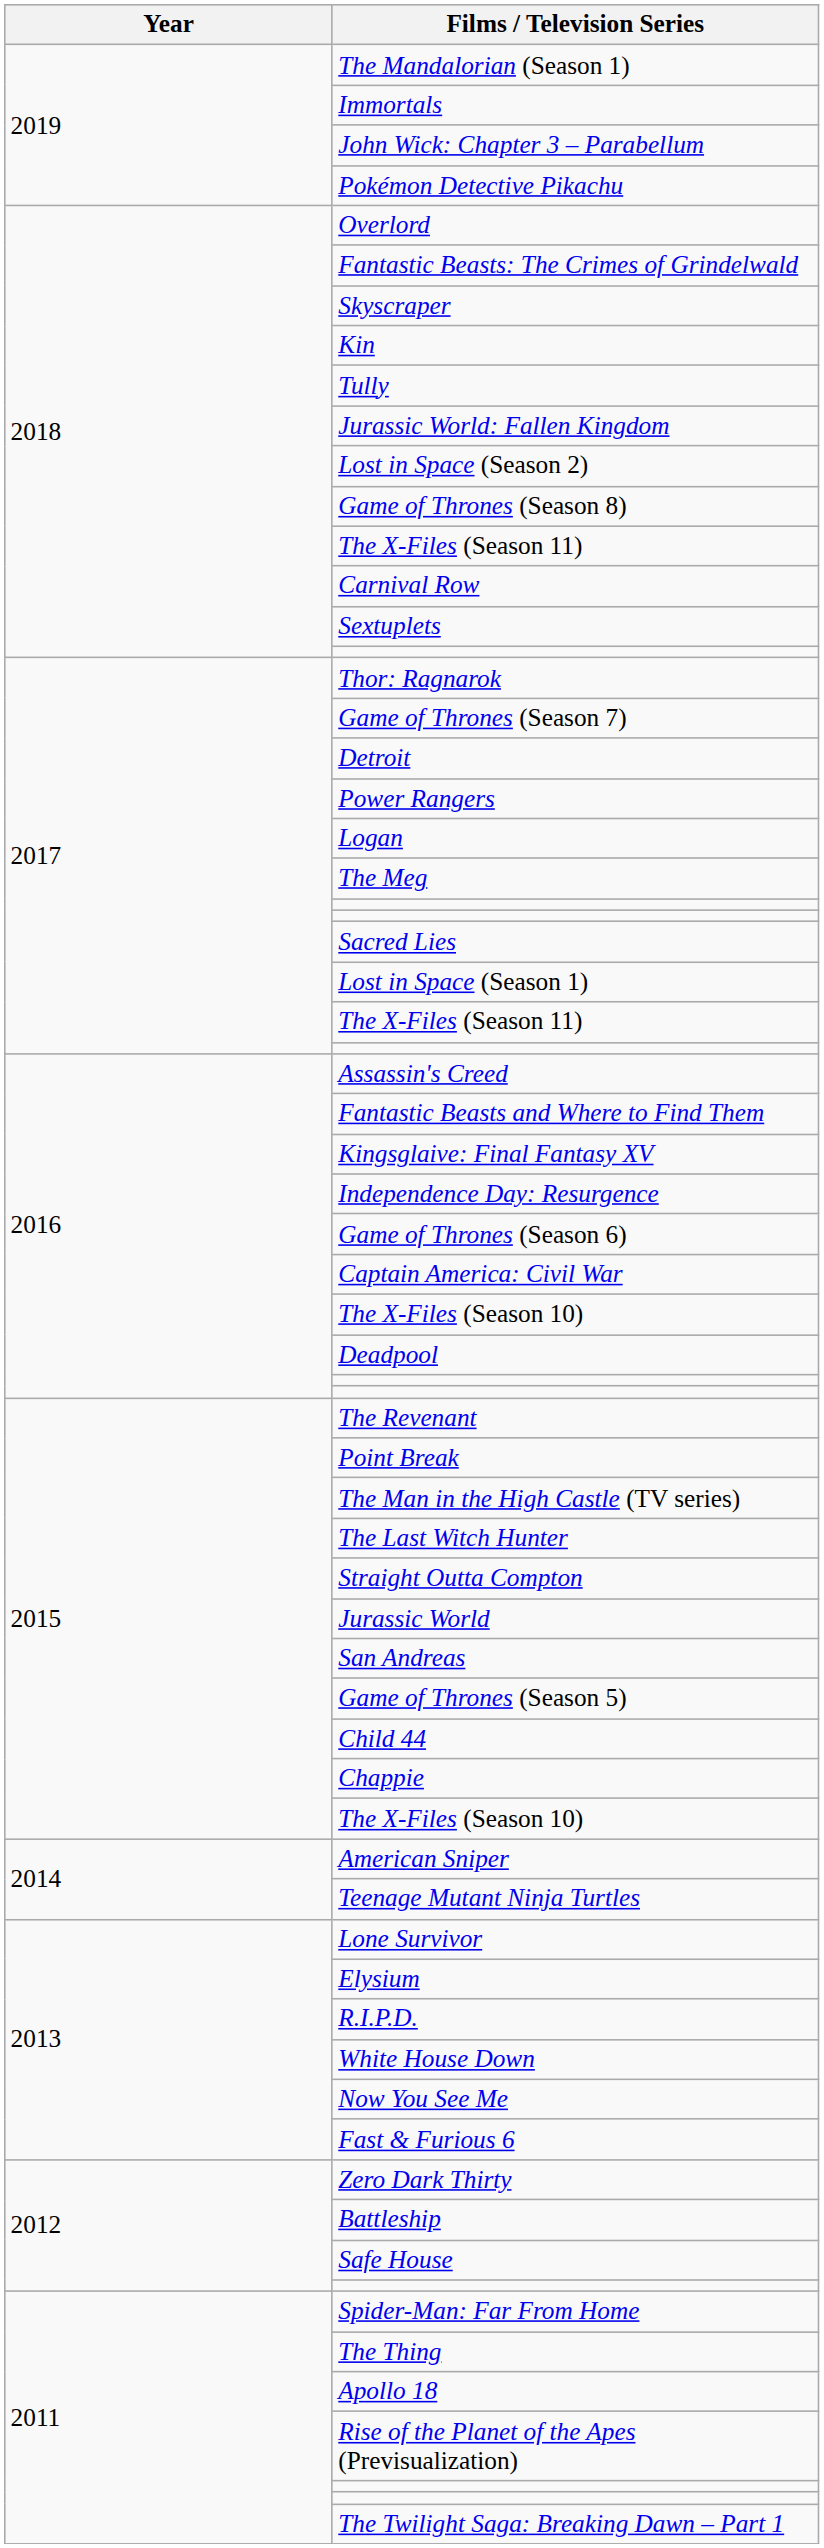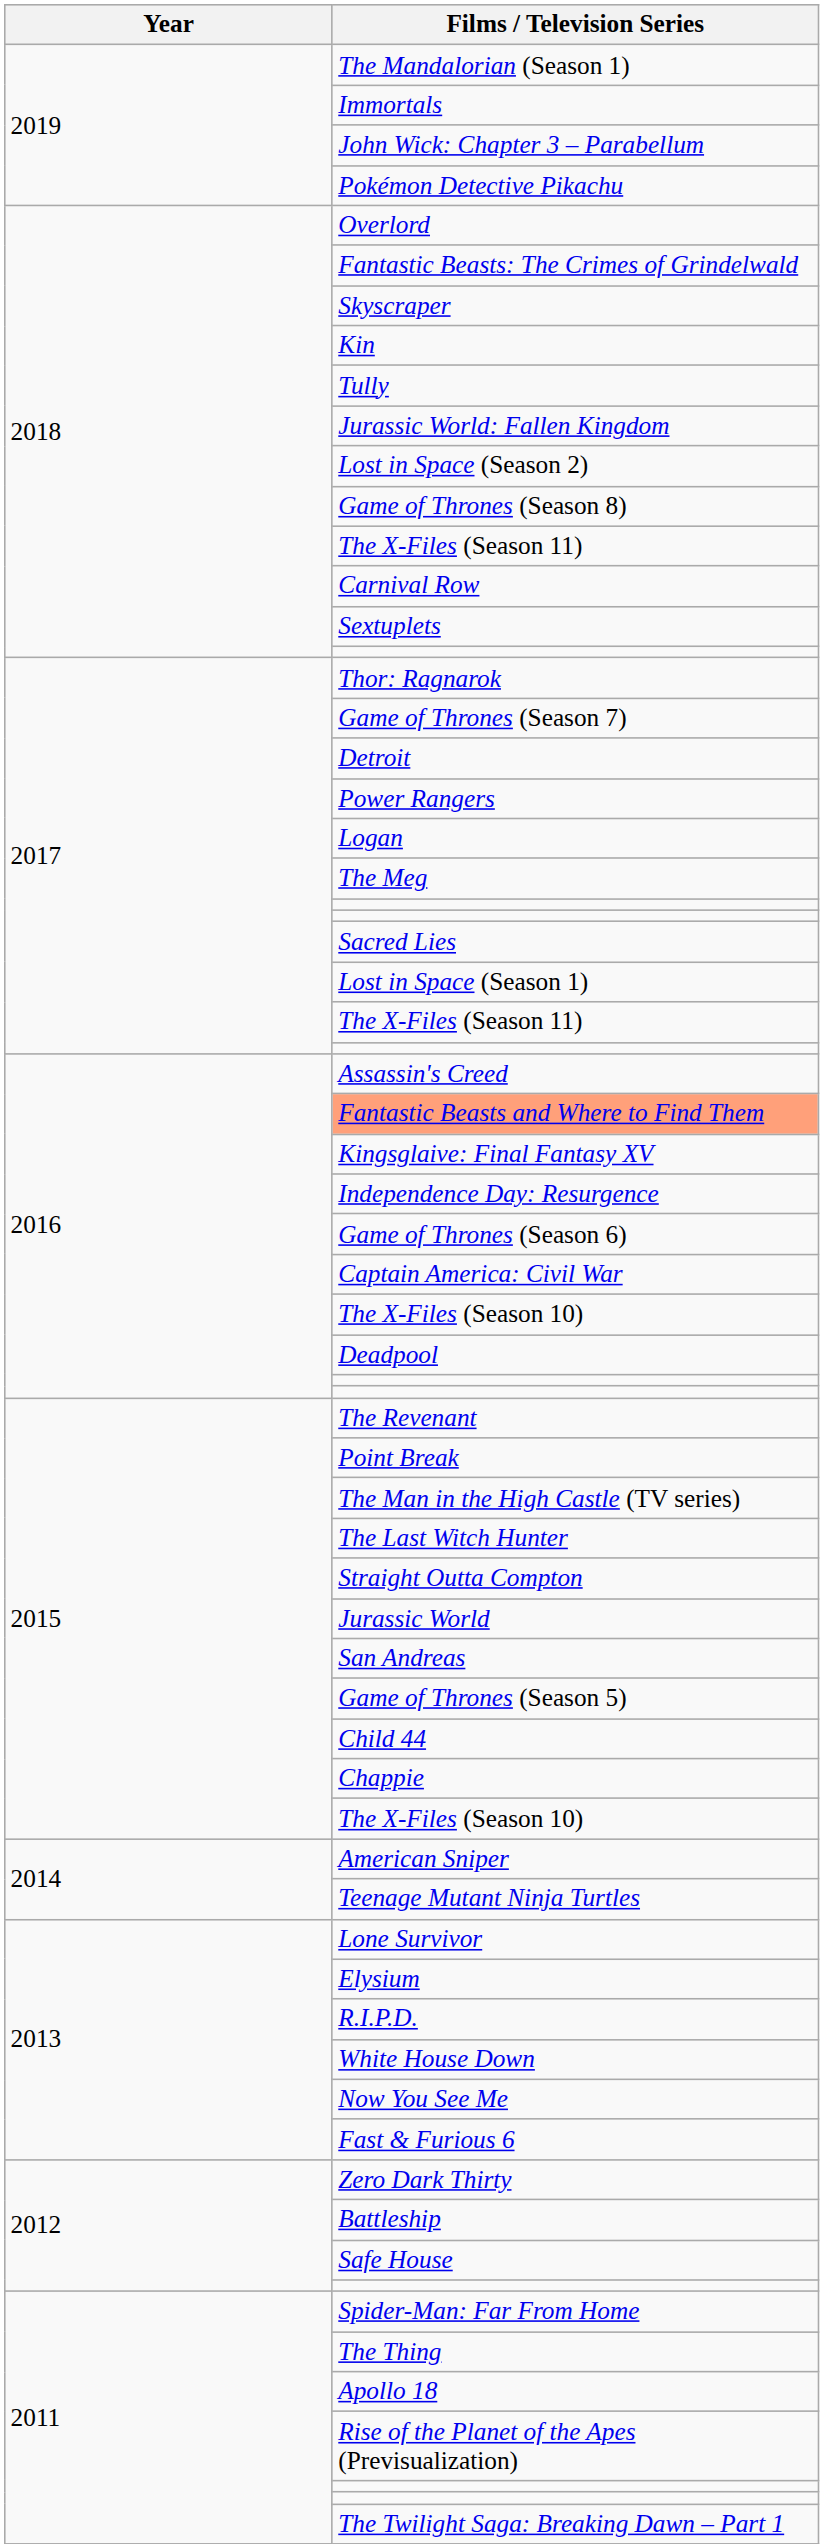row 31 | Films / Television Series: no background -> lightsalmon background
